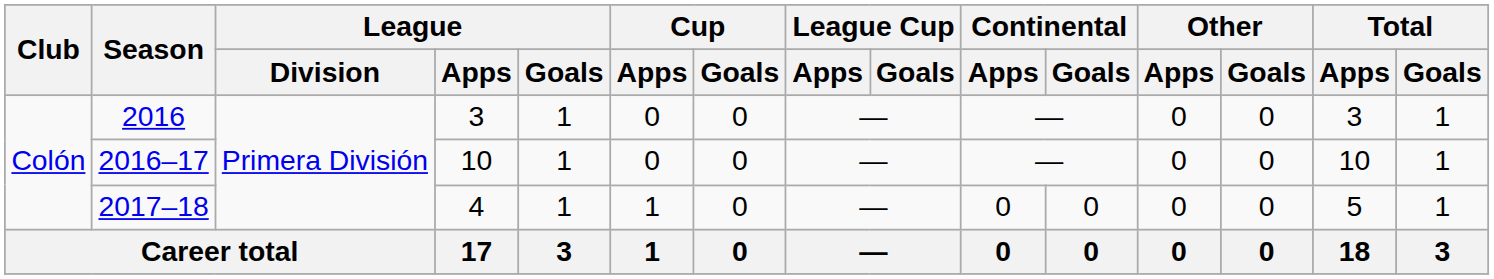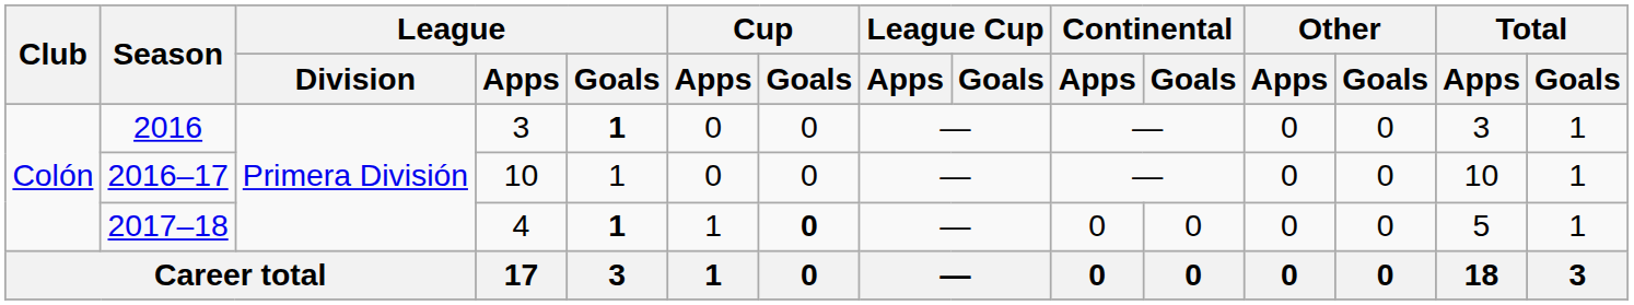2016 | League / Goals: normal -> bold
2017–18 | League / Goals: normal -> bold
2017–18 | Cup / Goals: normal -> bold
